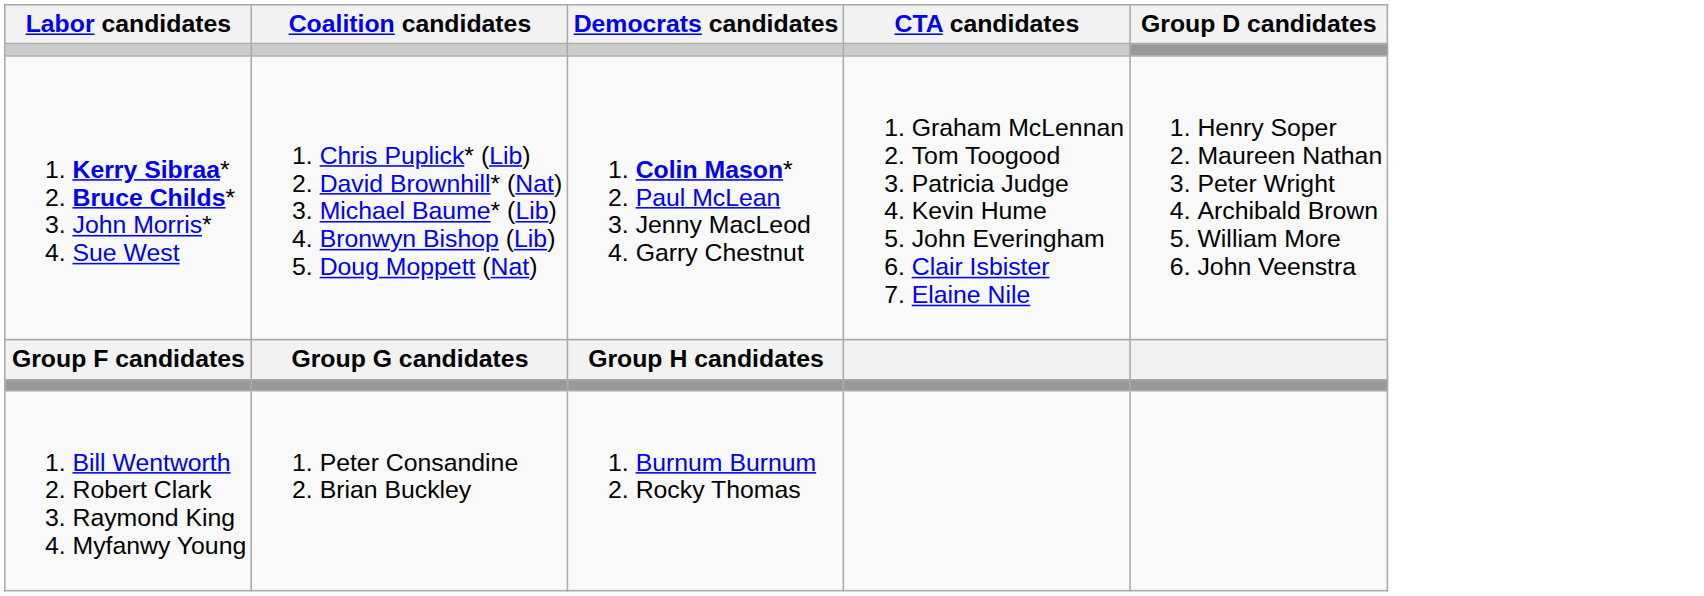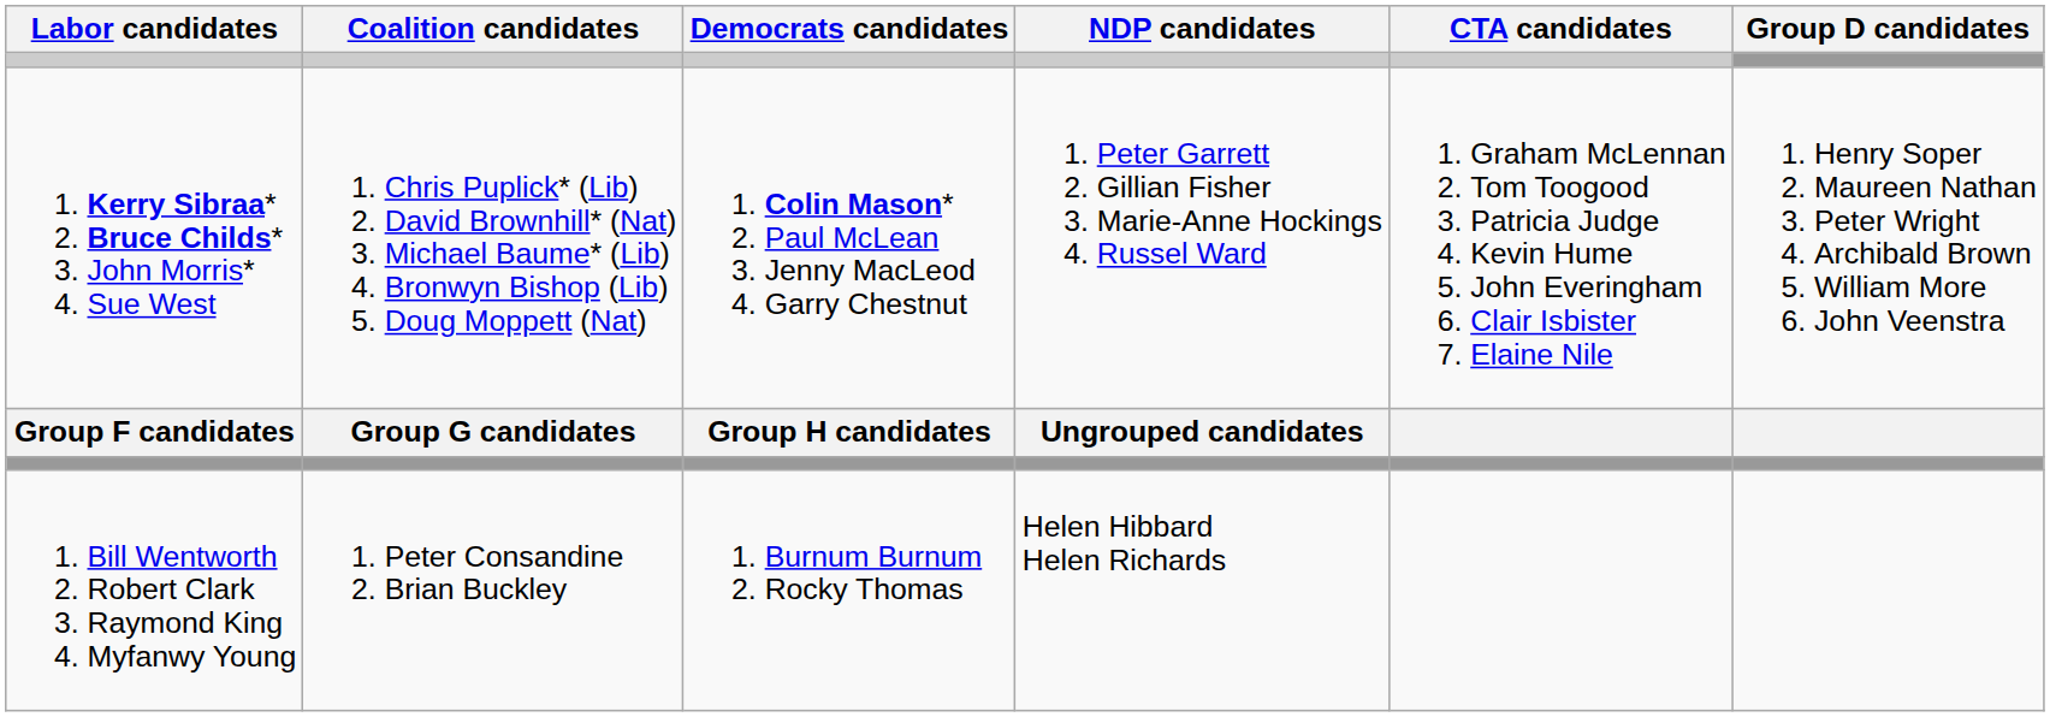+ column: NDP candidates | Peter Garrett Gillian Fisher Marie-Anne Hockings Russel Ward | Ungrouped candidates | Helen Hibbard Helen Richards
